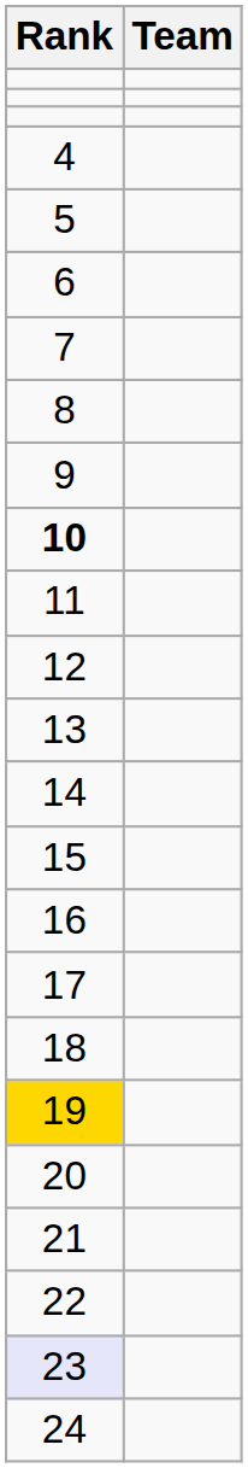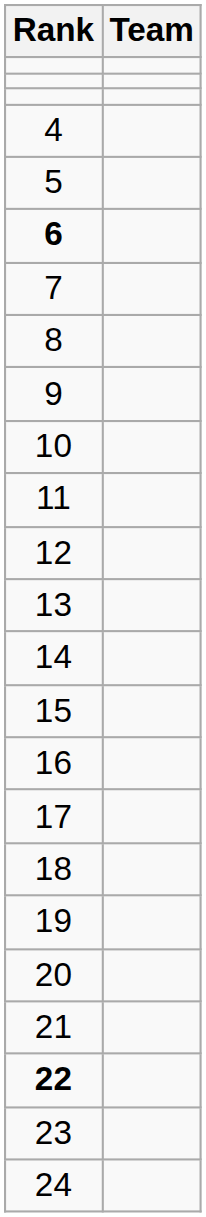row 7 | Rank: normal -> bold
row 11 | Rank: bold -> normal
row 20 | Rank: gold background -> no background
row 23 | Rank: normal -> bold
row 24 | Rank: lavender background -> no background
